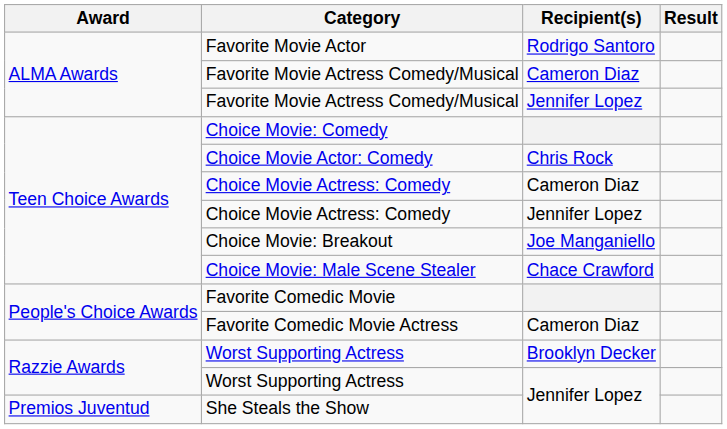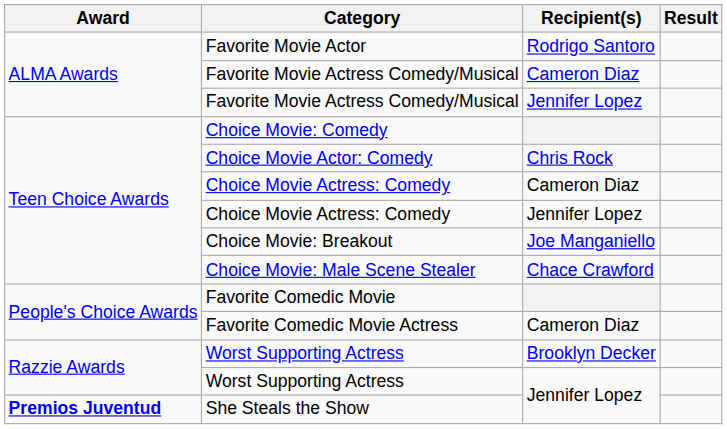She Steals the Show | Award: normal -> bold
